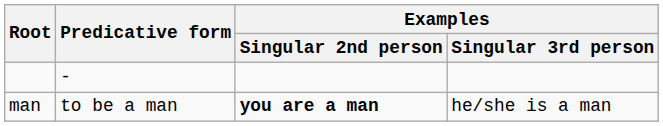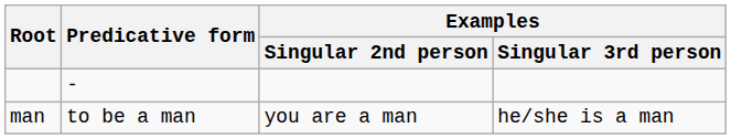man | Examples / Singular 2nd person: bold -> normal
